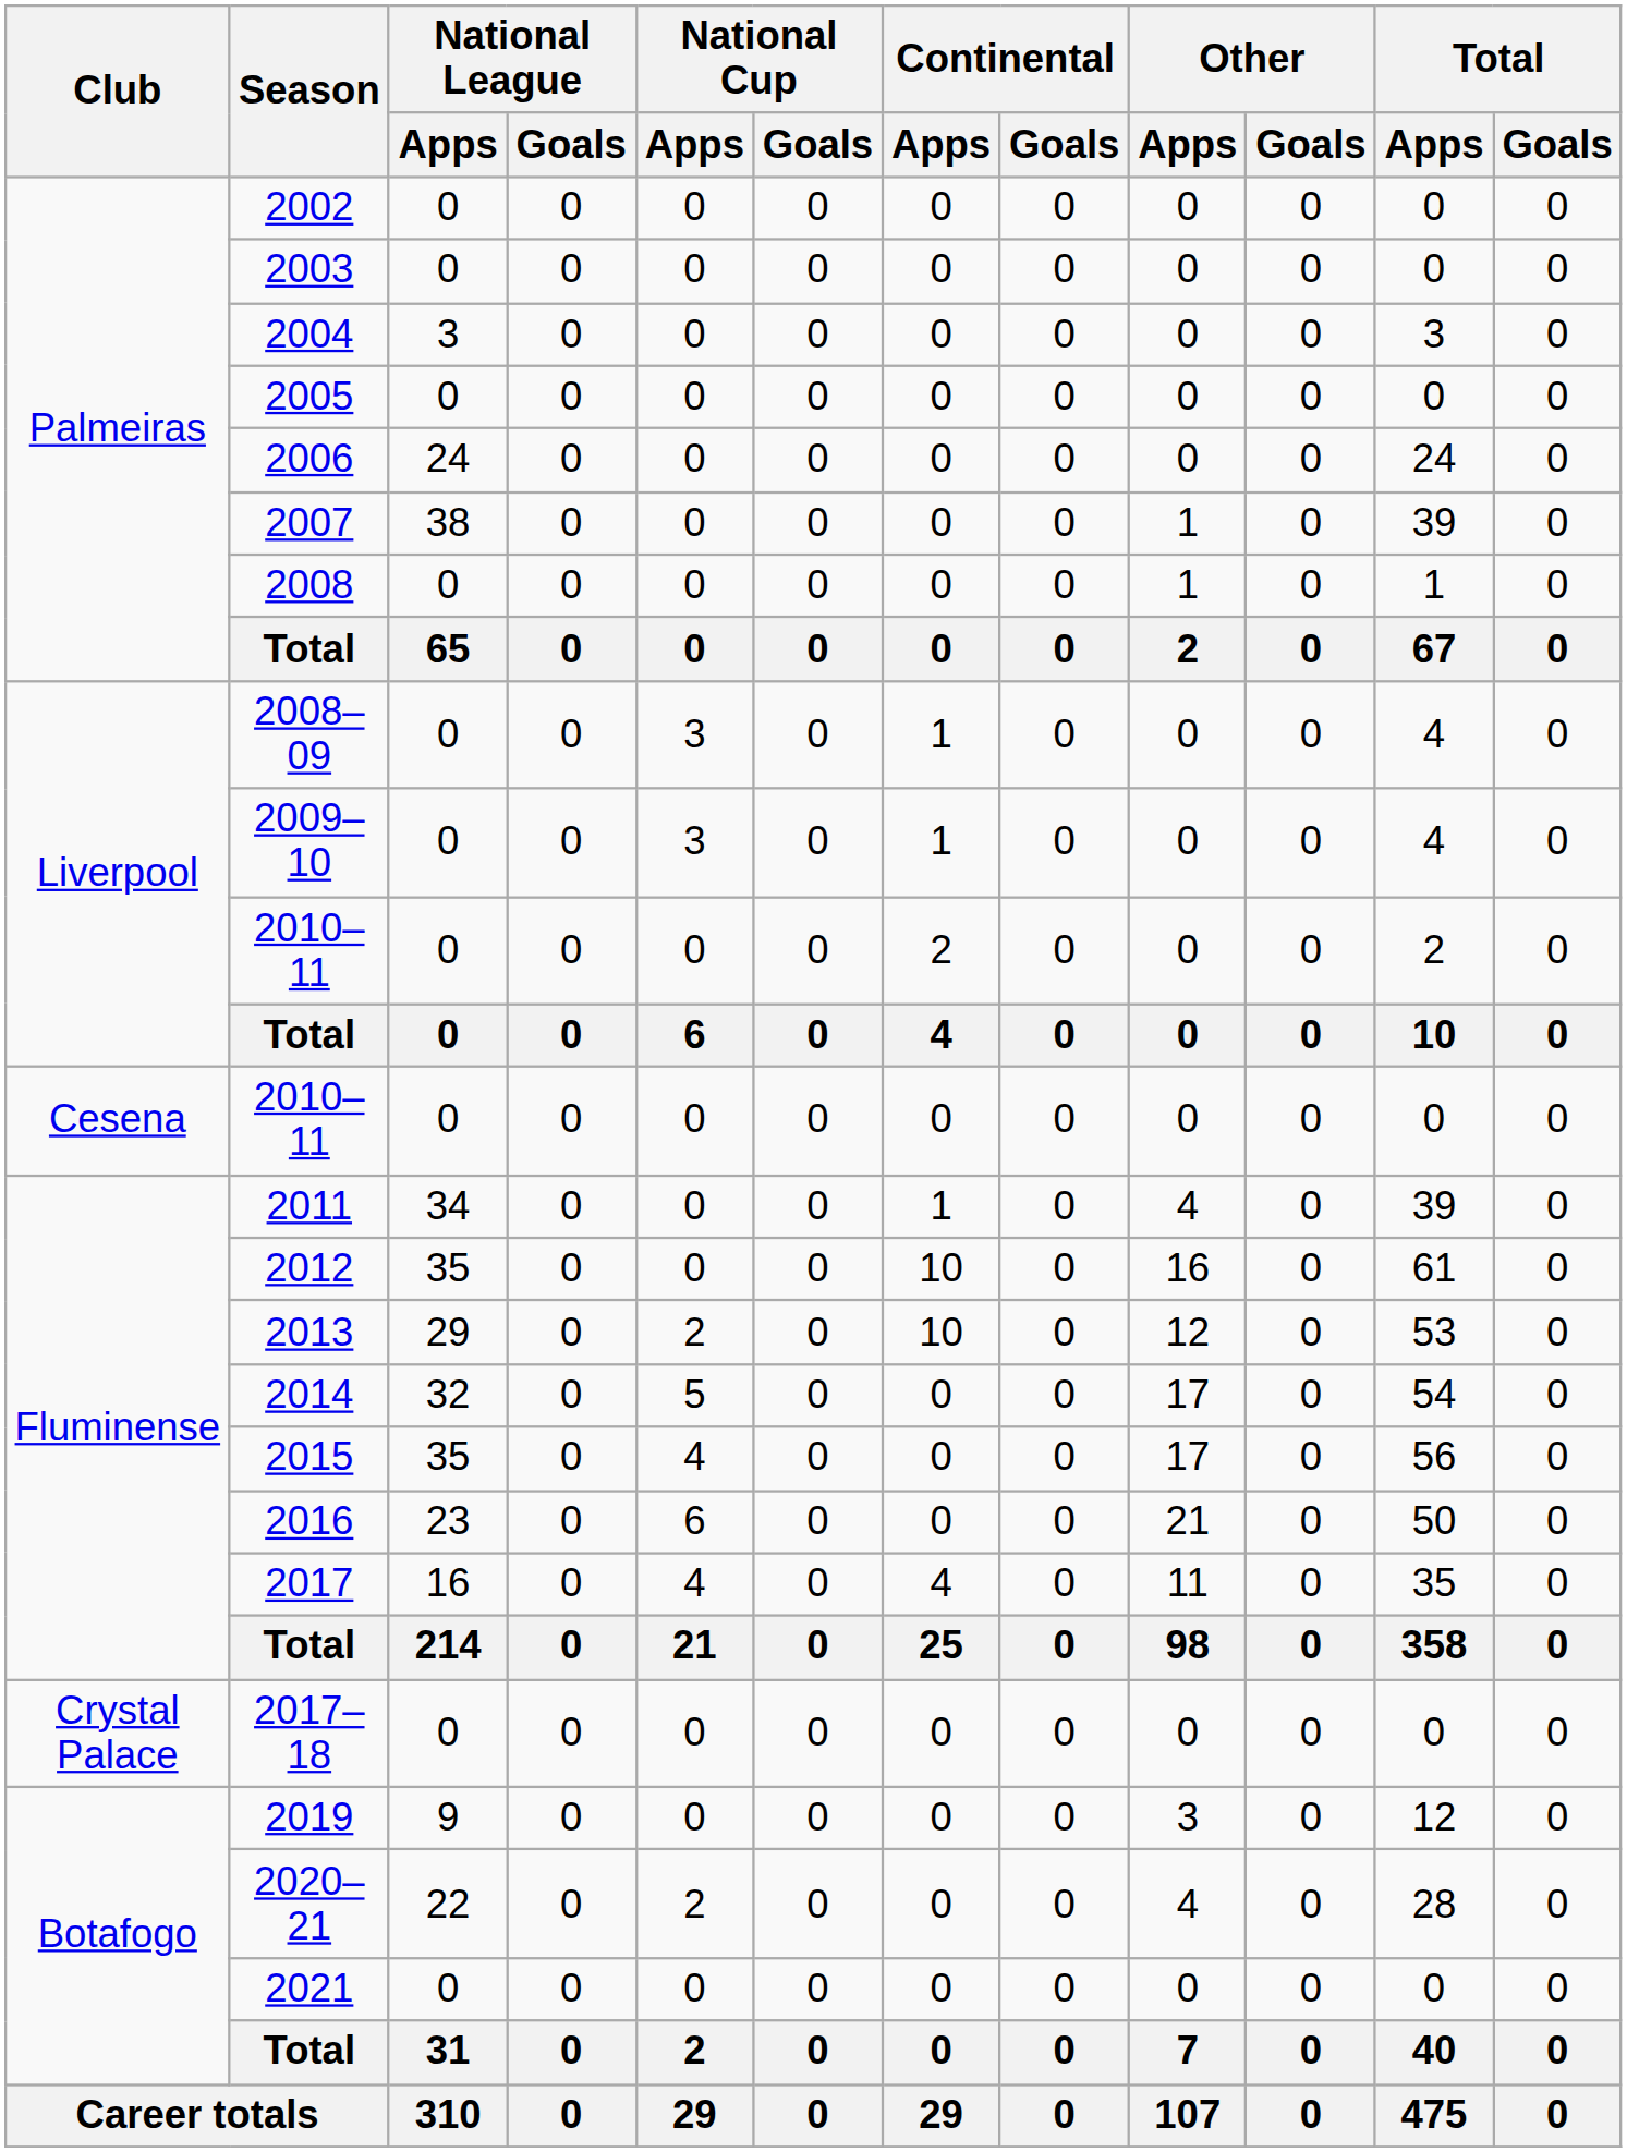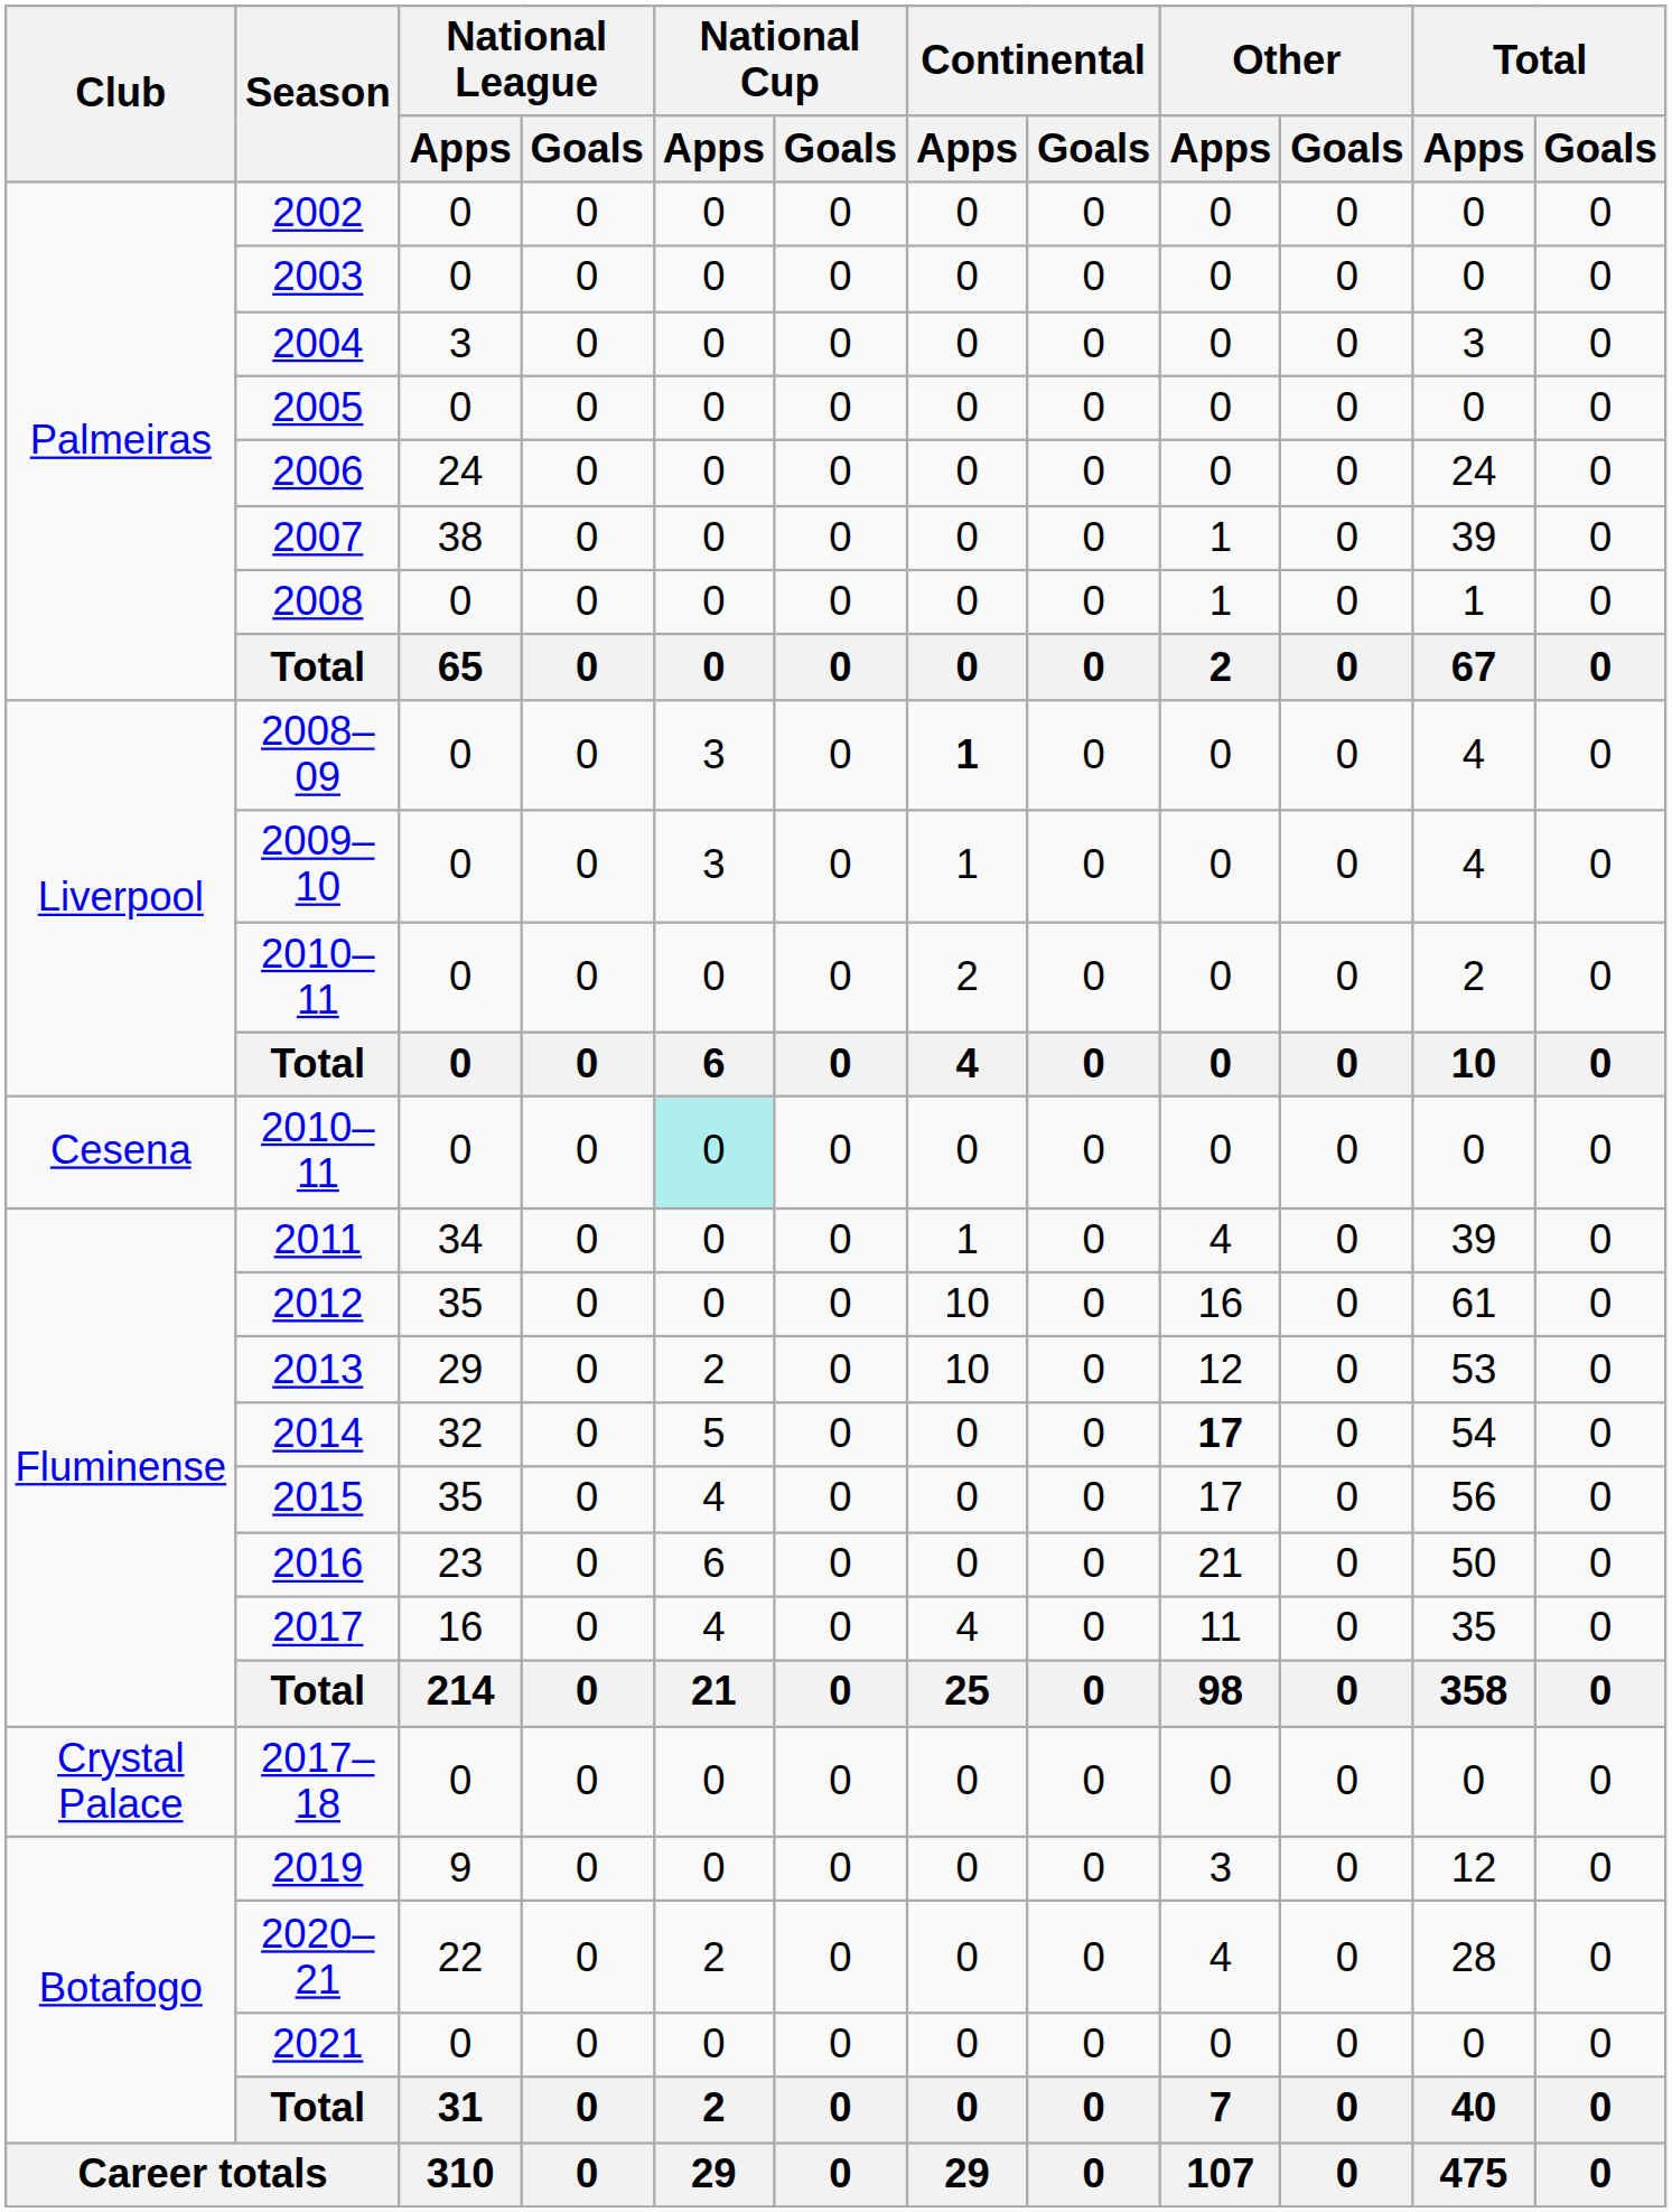2008–09 | Continental / Apps: normal -> bold
Cesena / 2010–11 | National Cup / Apps: no background -> paleturquoise background
2014 | Other / Apps: normal -> bold
